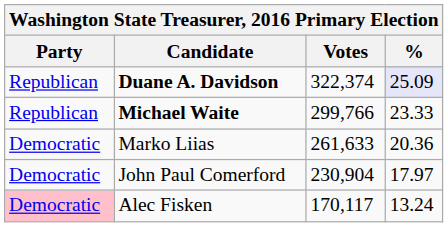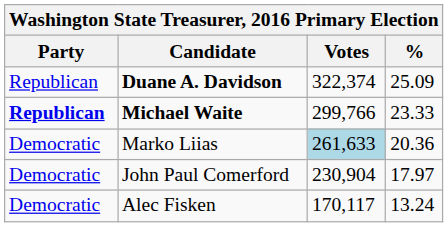Duane A. Davidson | %: lavender background -> no background
Michael Waite | Party: normal -> bold
Marko Liias | Votes: no background -> lightblue background
Alec Fisken | Party: pink background -> no background
